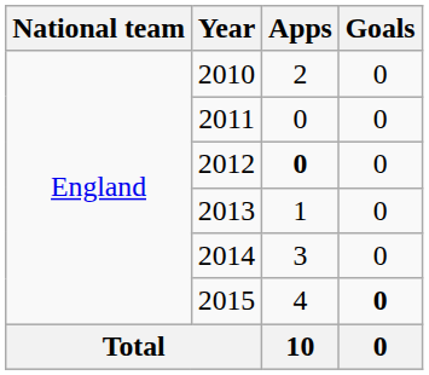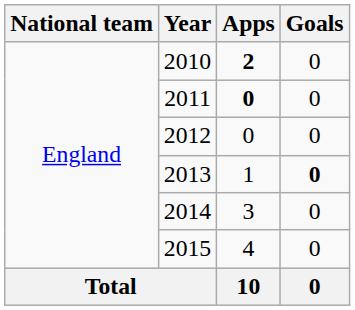2010 | Apps: normal -> bold
2011 | Apps: normal -> bold
2012 | Apps: bold -> normal
2013 | Goals: normal -> bold
2015 | Goals: bold -> normal
